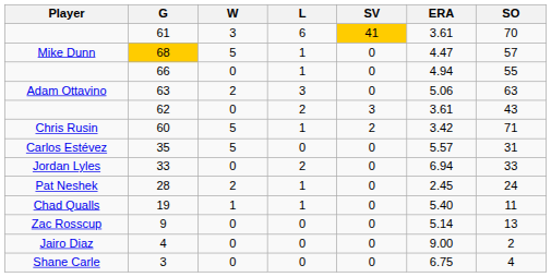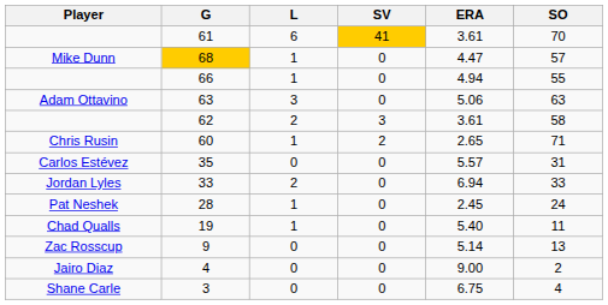- column: W | 3 | 5 | 0 | 2 | 0 | 5 | 5 | 0 | 2 | 1 | 0 | 0 | 0
62 | SO: 43 -> 58
60 | ERA: 3.42 -> 2.65
